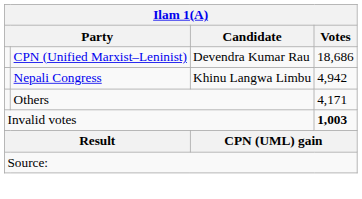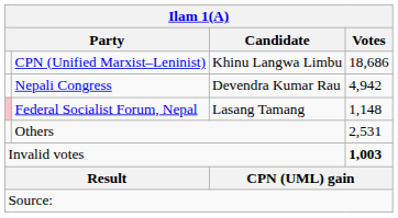CPN (Unified Marxist–Leninist) | Candidate: Devendra Kumar Rau -> Khinu Langwa Limbu
Nepali Congress | Candidate: Khinu Langwa Limbu -> Devendra Kumar Rau
+ row: Federal Socialist Forum, Nepal | Lasang Tamang | 1,148
Others | Votes: 4,171 -> 2,531
